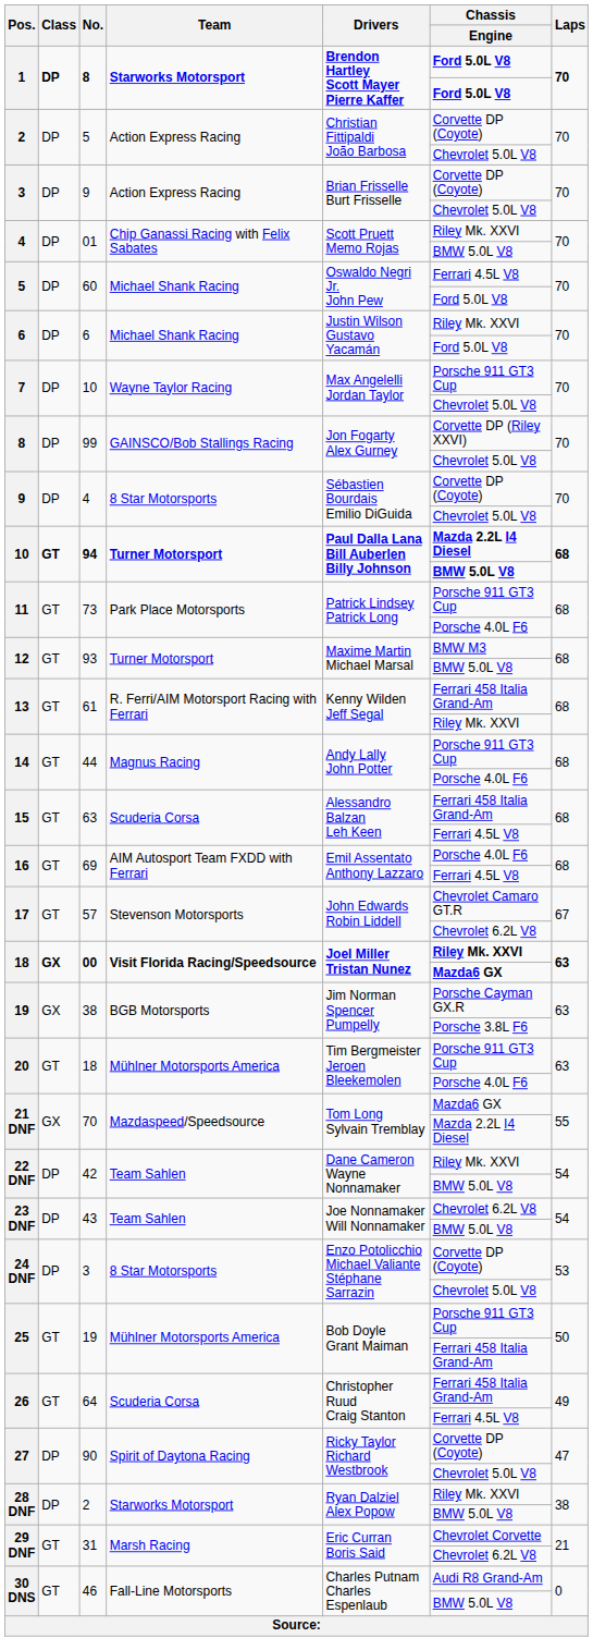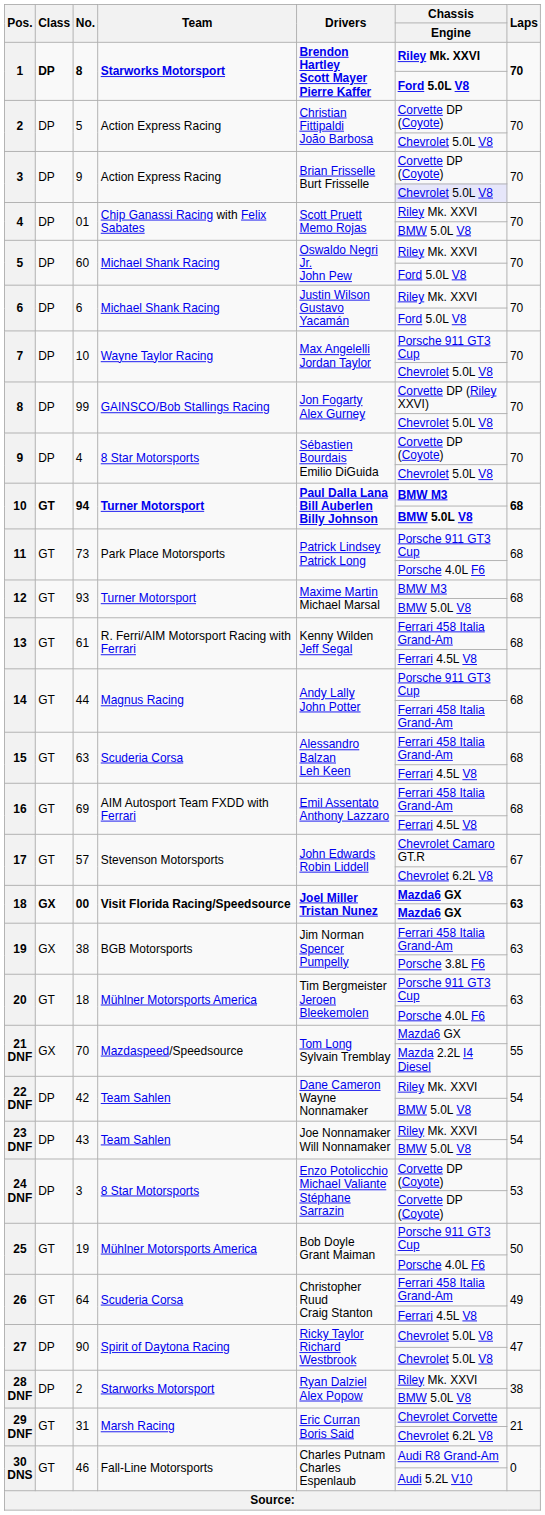row 3 | Chassis / Engine: Ford 5.0L V8 -> Riley Mk. XXVI
row 8 | Chassis / Engine: no background -> lavender background
row 11 | Chassis / Engine: Ferrari 4.5L V8 -> Riley Mk. XXVI
row 21 | Chassis / Engine: Mazda 2.2L I4 Diesel -> BMW M3
row 28 | Chassis / Engine: Riley Mk. XXVI -> Ferrari 4.5L V8
row 30 | Chassis / Engine: Porsche 4.0L F6 -> Ferrari 458 Italia Grand-Am
row 33 | Chassis / Engine: Porsche 4.0L F6 -> Ferrari 458 Italia Grand-Am
row 37 | Chassis / Engine: Riley Mk. XXVI -> Mazda6 GX
row 39 | Chassis / Engine: Porsche Cayman GX.R -> Ferrari 458 Italia Grand-Am
row 47 | Chassis / Engine: Chevrolet 6.2L V8 -> Riley Mk. XXVI
row 50 | Chassis / Engine: Chevrolet 5.0L V8 -> Corvette DP (Coyote)
row 52 | Chassis / Engine: Ferrari 458 Italia Grand-Am -> Porsche 4.0L F6
row 55 | Chassis / Engine: Corvette DP (Coyote) -> Chevrolet 5.0L V8
row 62 | Chassis / Engine: BMW 5.0L V8 -> Audi 5.2L V10
